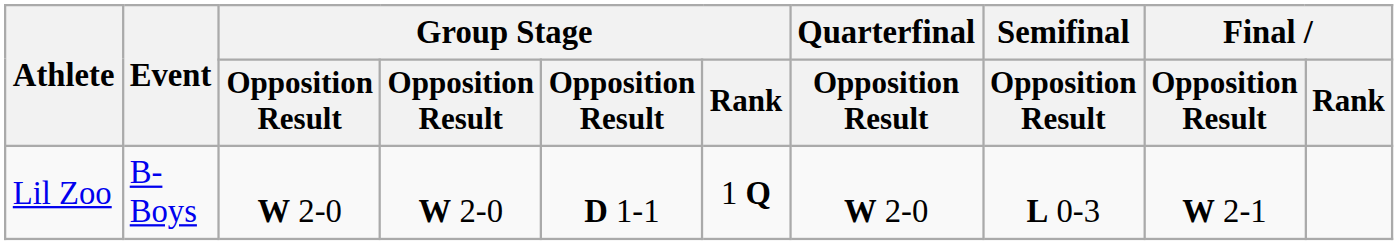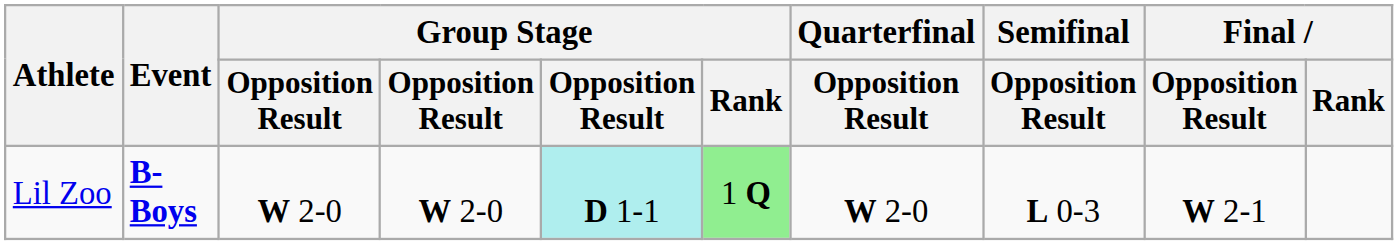Lil Zoo | Event: normal -> bold
Lil Zoo | column 5: no background -> paleturquoise background
Lil Zoo | Group Stage / Rank: no background -> lightgreen background
